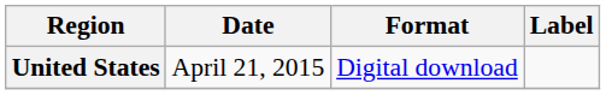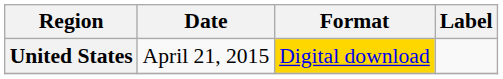United States | Format: no background -> gold background
